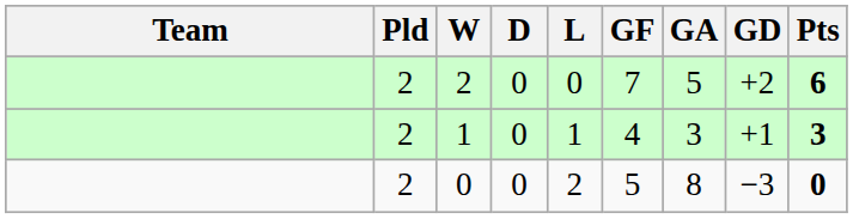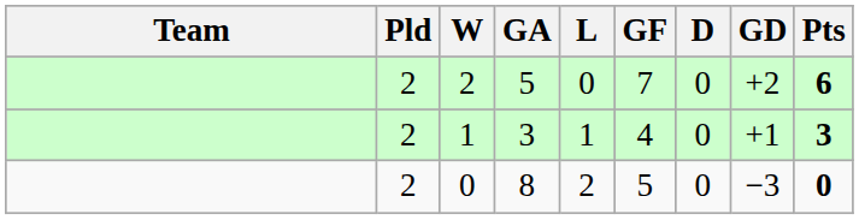columns swapped: D <-> GA
